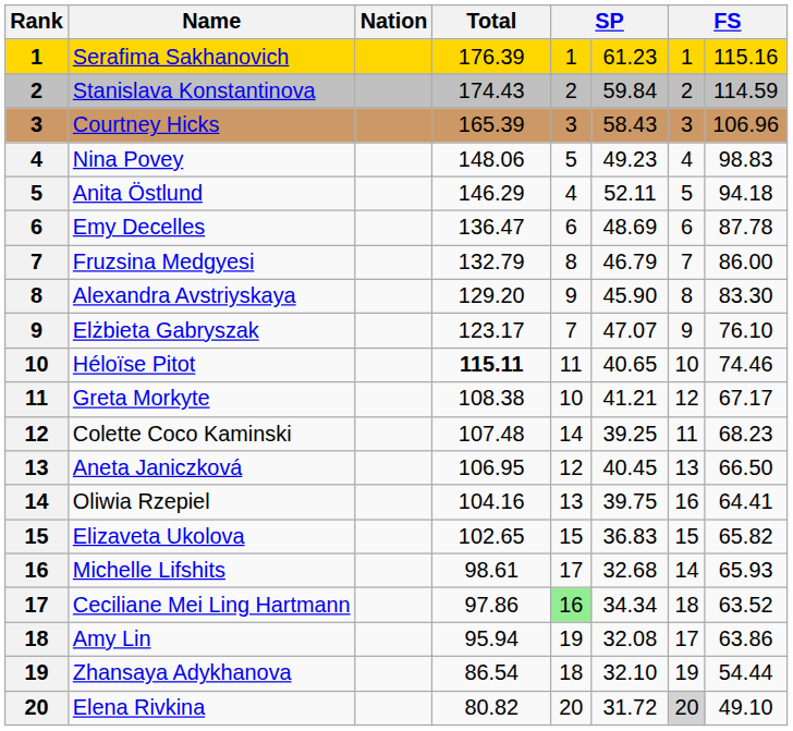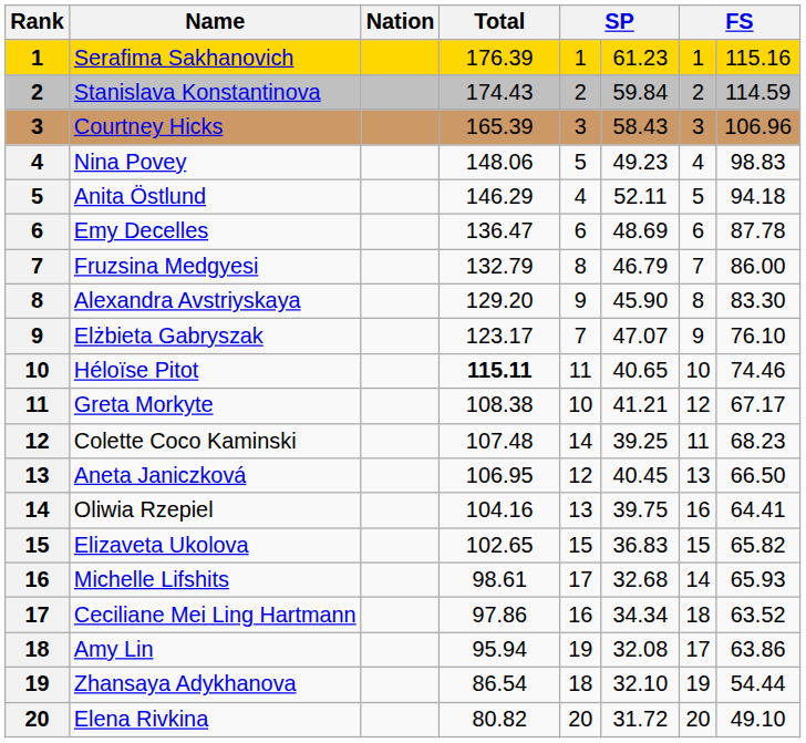Ceciliane Mei Ling Hartmann | column 5: lightgreen background -> no background
Elena Rivkina | column 7: lightgrey background -> no background
